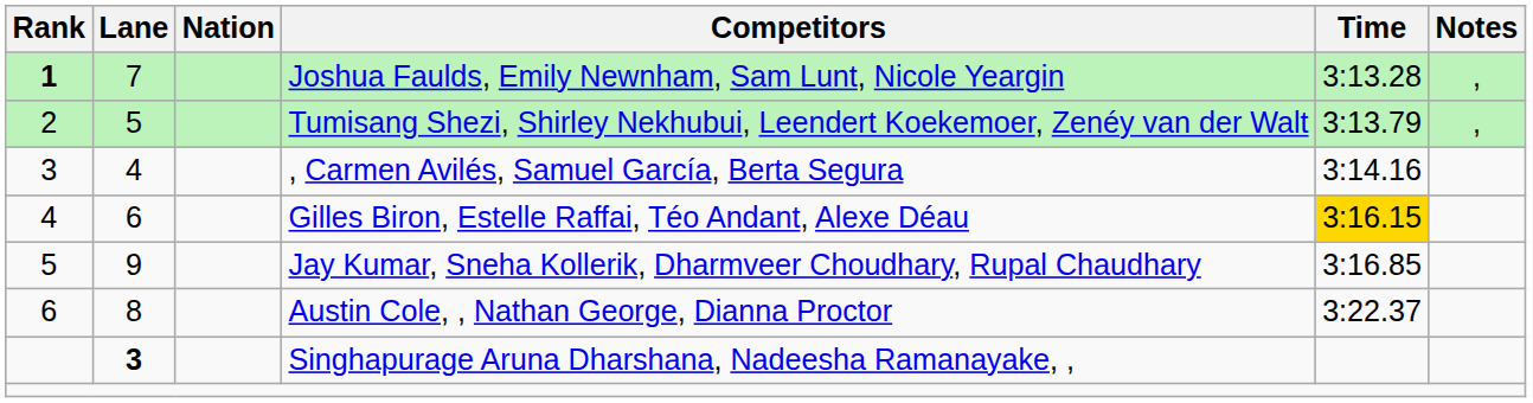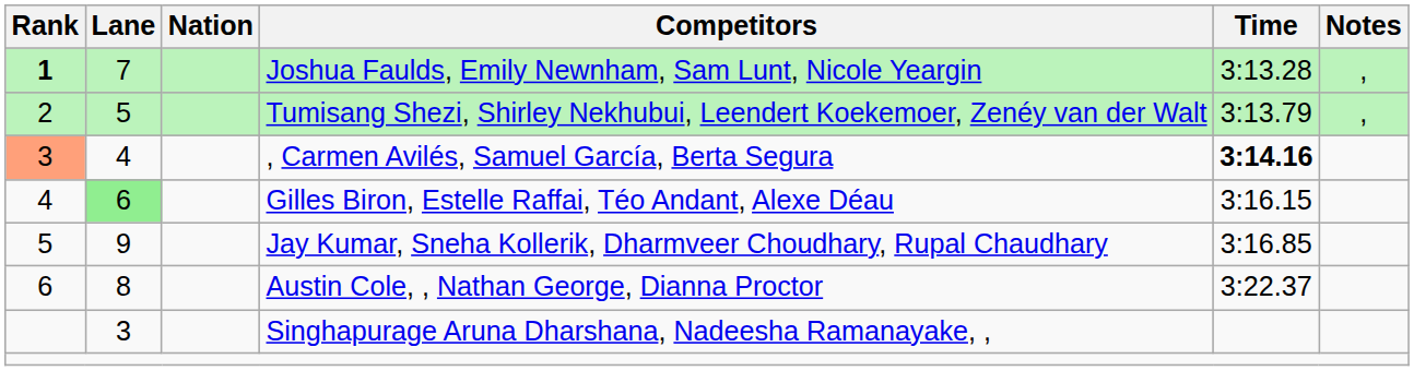, Carmen Avilés, Samuel García, Berta Segura | Rank: no background -> lightsalmon background
, Carmen Avilés, Samuel García, Berta Segura | Time: normal -> bold
Gilles Biron, Estelle Raffai, Téo Andant, Alexe Déau | Lane: no background -> lightgreen background
Gilles Biron, Estelle Raffai, Téo Andant, Alexe Déau | Time: gold background -> no background
Singhapurage Aruna Dharshana, Nadeesha Ramanayake, , | Lane: bold -> normal
